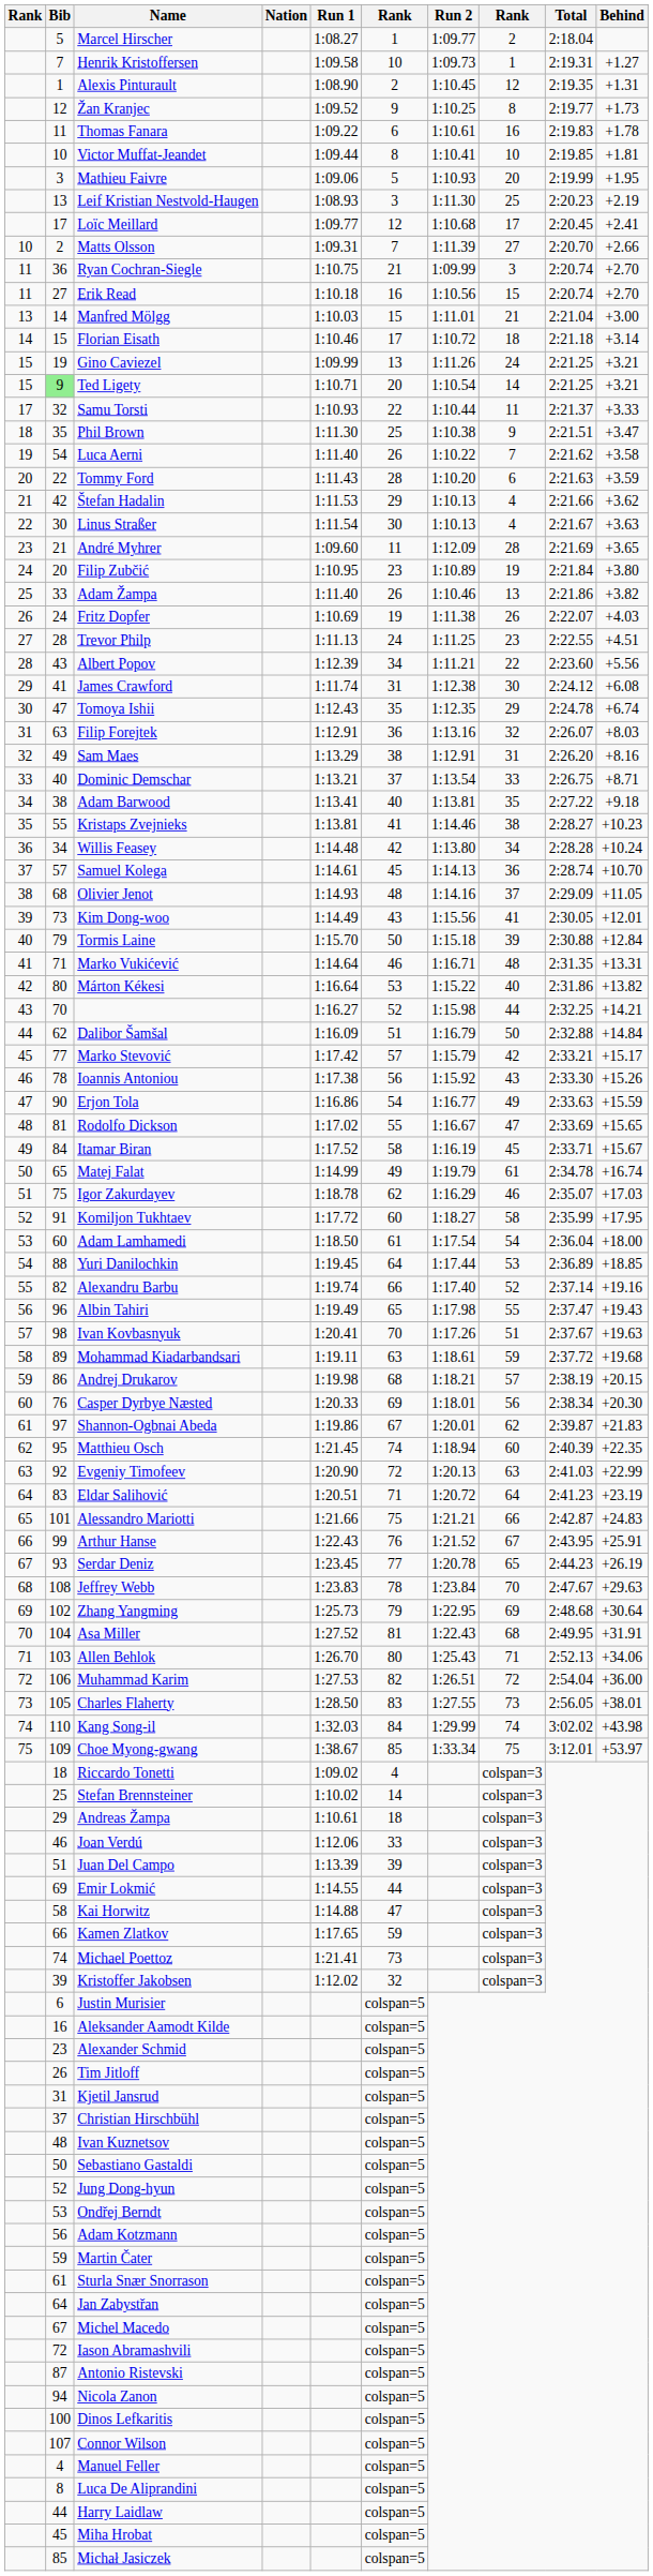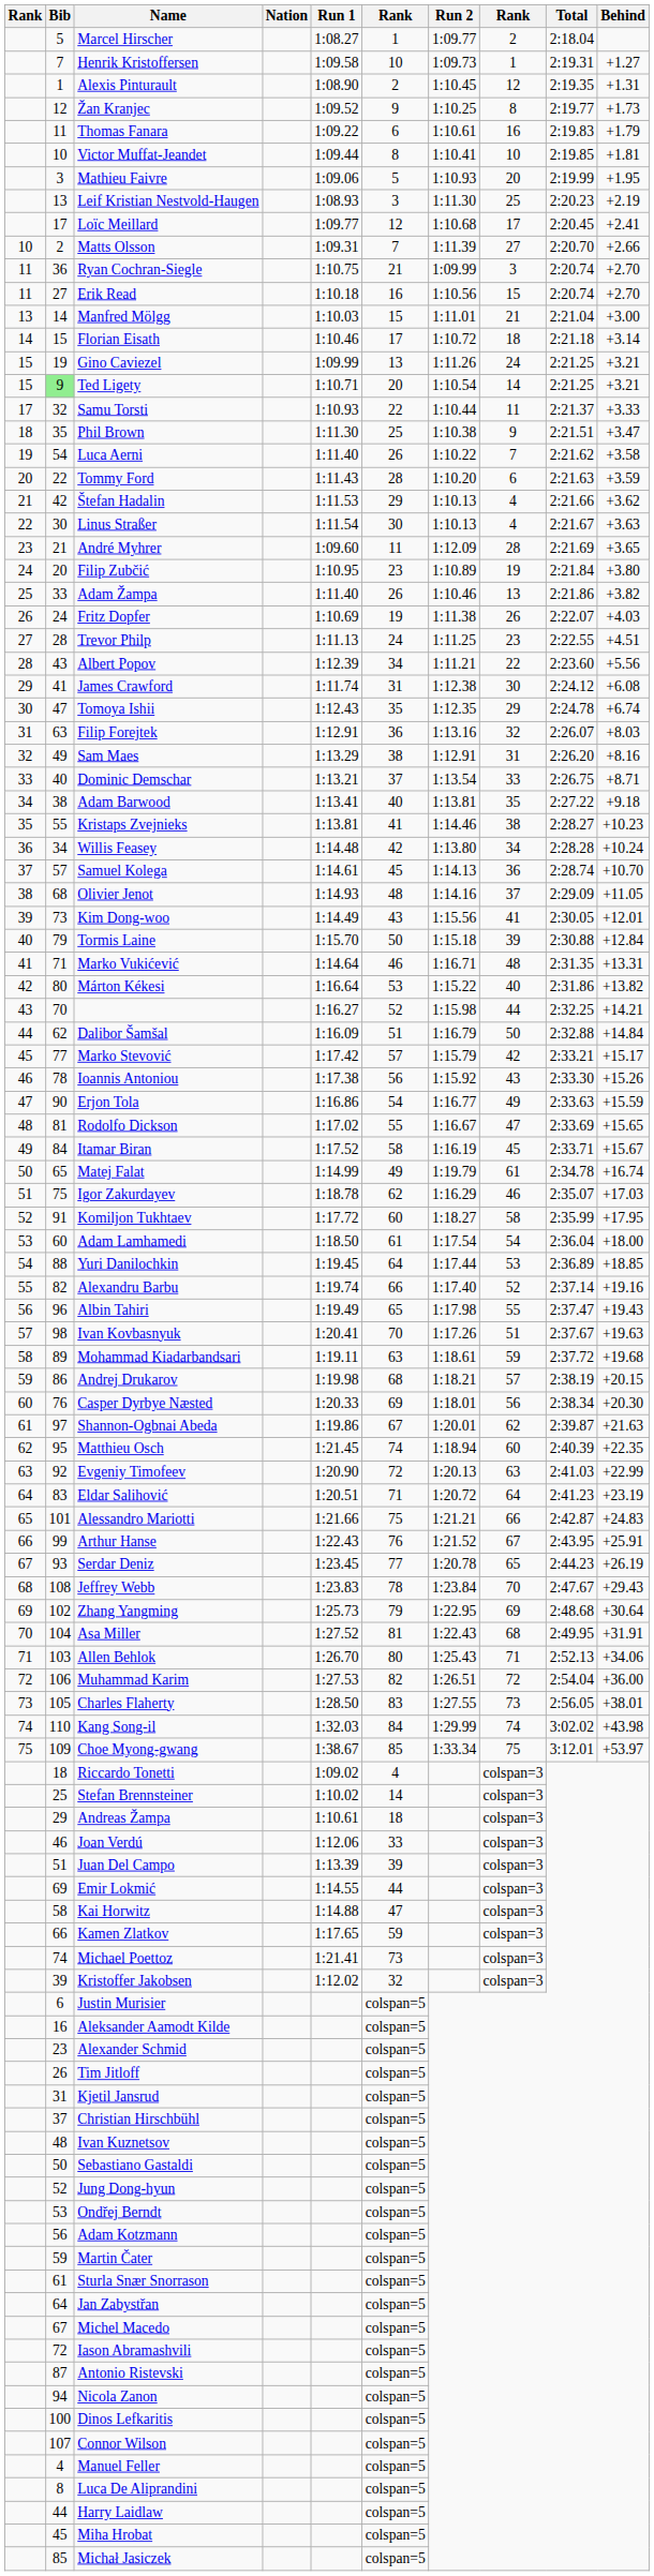Thomas Fanara | Behind: +1.78 -> +1.79
Shannon-Ogbnai Abeda | Behind: +21.83 -> +21.63
Jeffrey Webb | Behind: +29.63 -> +29.43
